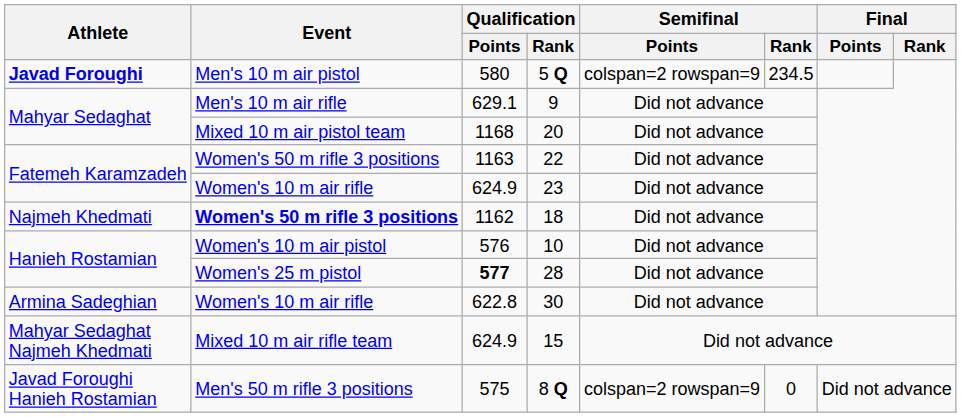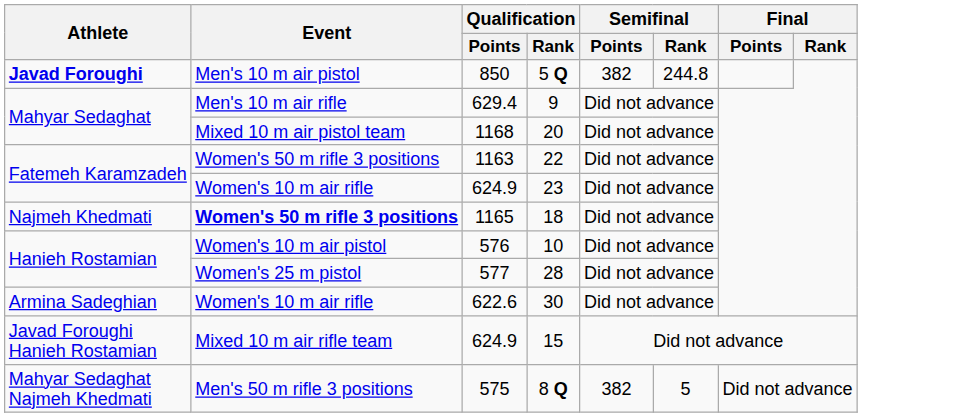5 Q | Qualification / Points: 580 -> 850
5 Q | Semifinal / Points: colspan=2 rowspan=9 -> 382
5 Q | Semifinal / Rank: 234.5 -> 244.8
9 | Qualification / Points: 629.1 -> 629.4
18 | Qualification / Points: 1162 -> 1165
28 | Qualification / Points: bold -> normal
30 | Qualification / Points: 622.8 -> 622.6
15 | Athlete: Mahyar Sedaghat Najmeh Khedmati -> Javad Foroughi Hanieh Rostamian
8 Q | Athlete: Javad Foroughi Hanieh Rostamian -> Mahyar Sedaghat Najmeh Khedmati
8 Q | Semifinal / Points: colspan=2 rowspan=9 -> 382
8 Q | Semifinal / Rank: 0 -> 5
